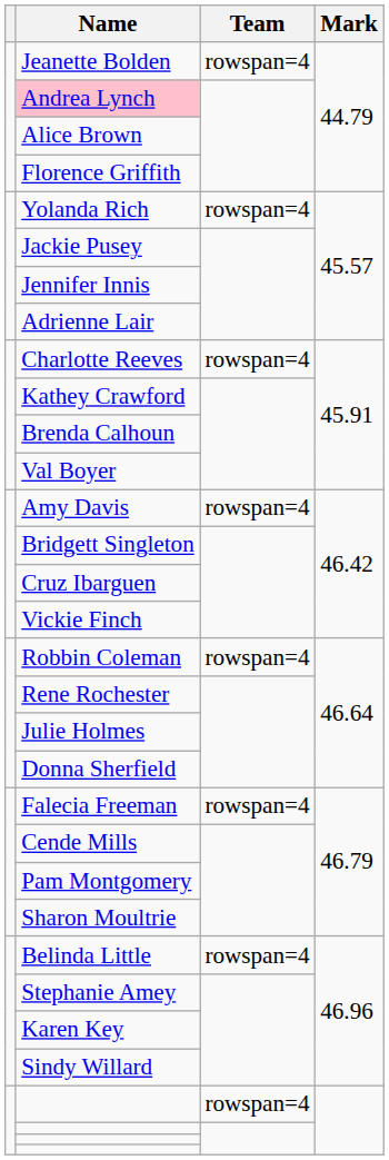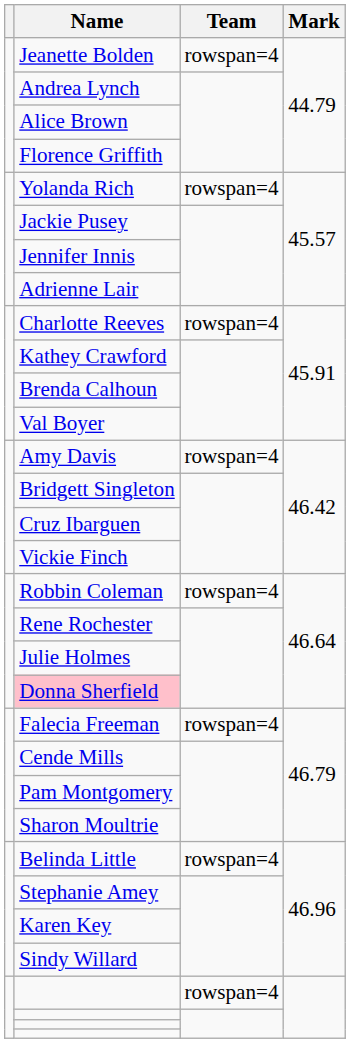Andrea Lynch | Name: pink background -> no background
Donna Sherfield | Name: no background -> pink background
